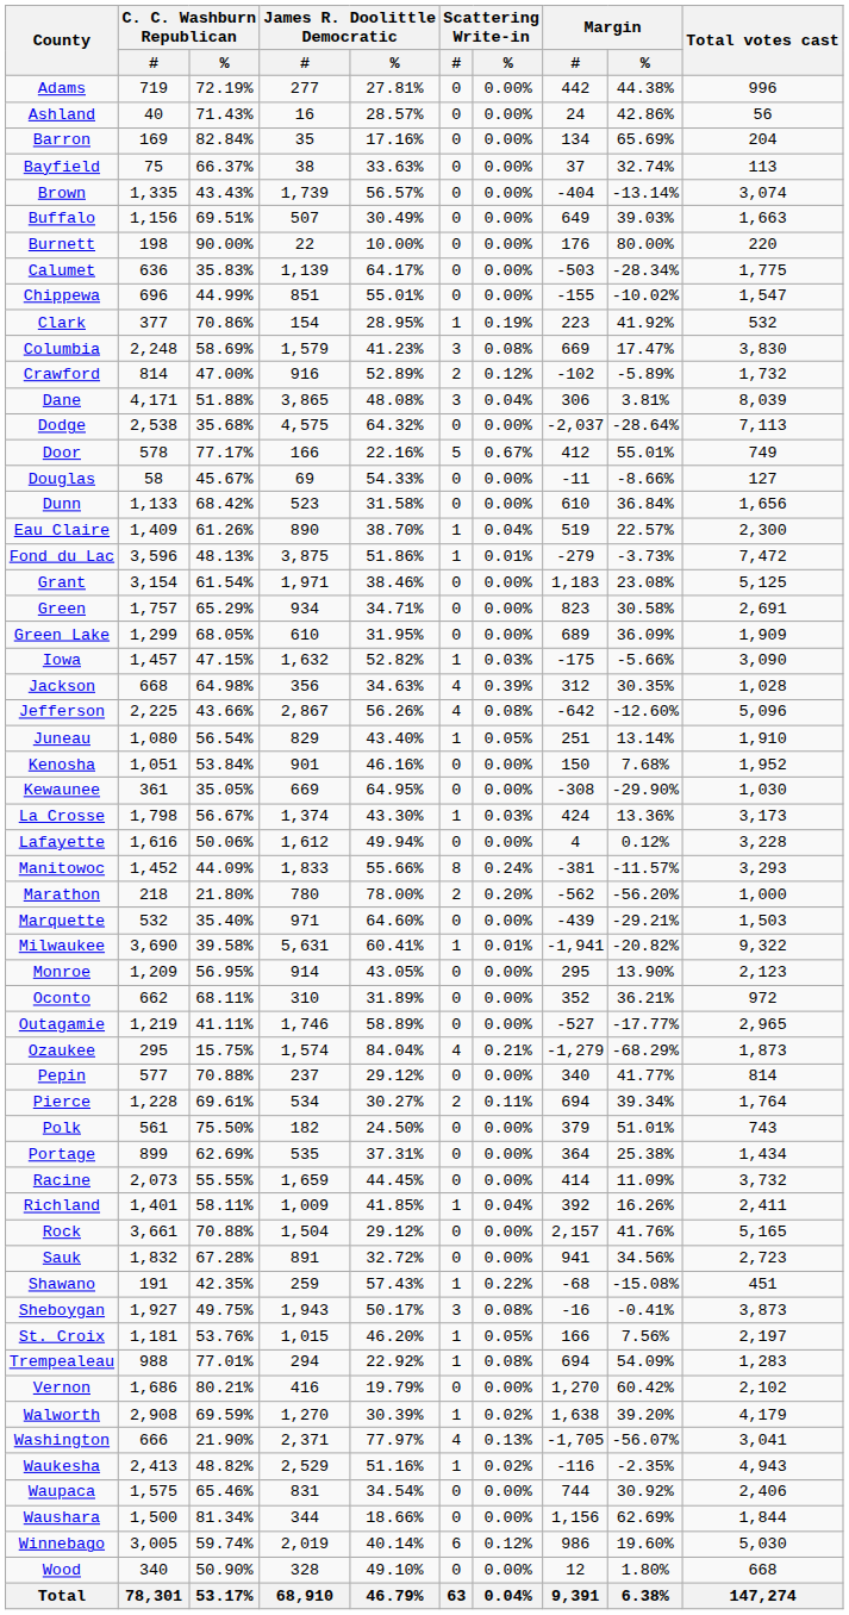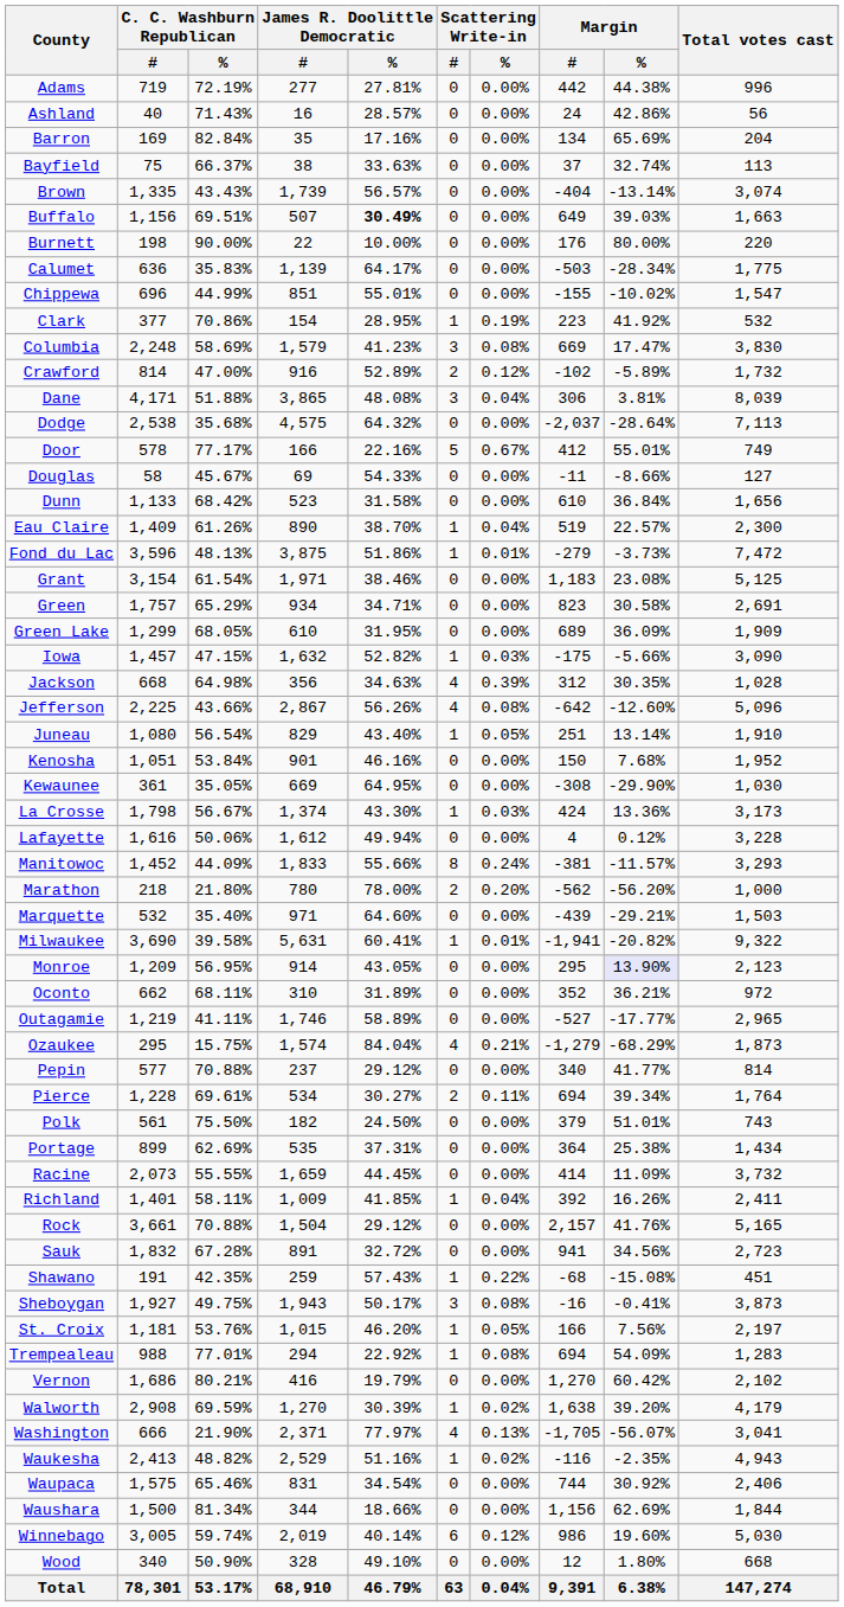Buffalo | James R. Doolittle Democratic / %: normal -> bold
Monroe | Margin / %: no background -> lavender background
